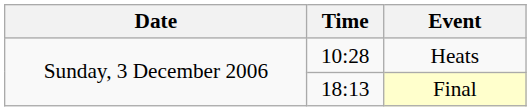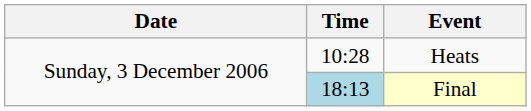Final | Time: no background -> lightblue background
